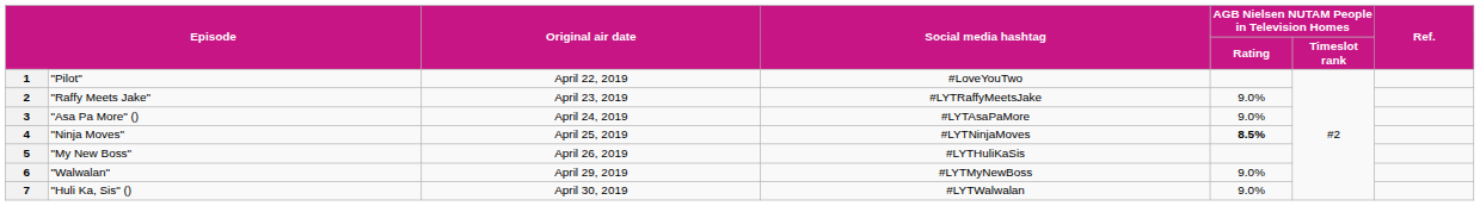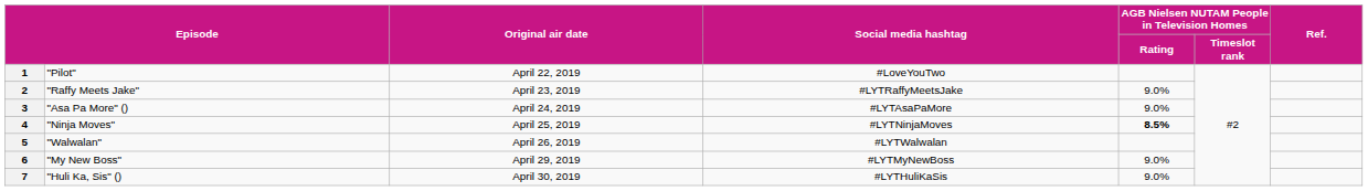5 | column 2: "My New Boss" -> "Walwalan"
5 | Social media hashtag: #LYTHuliKaSis -> #LYTWalwalan
6 | column 2: "Walwalan" -> "My New Boss"
7 | Social media hashtag: #LYTWalwalan -> #LYTHuliKaSis
